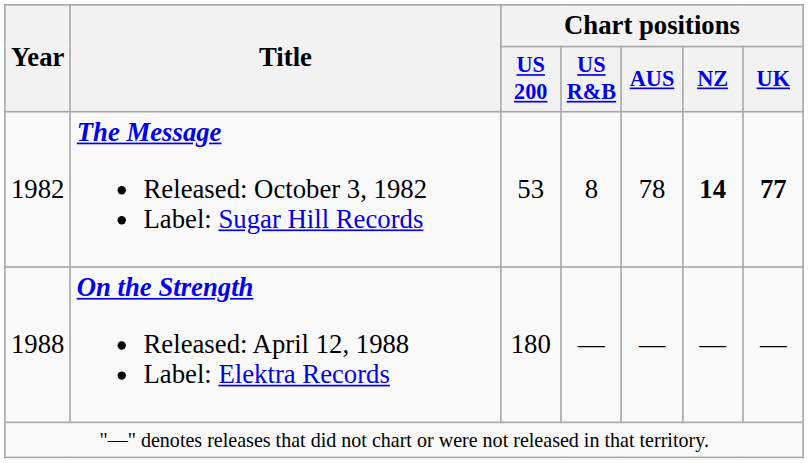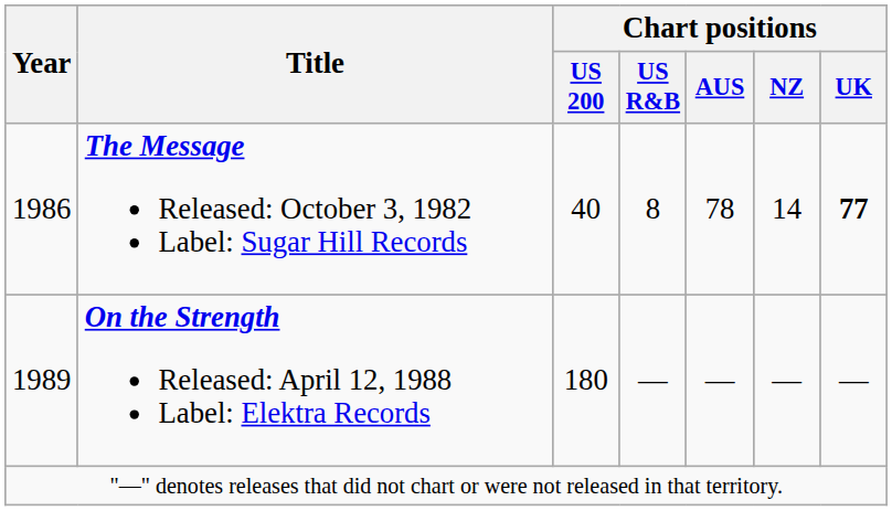row 3 | Year: 1982 -> 1986
row 3 | Chart positions / US 200: 53 -> 40
row 3 | Chart positions / NZ: bold -> normal
row 4 | Year: 1988 -> 1989
